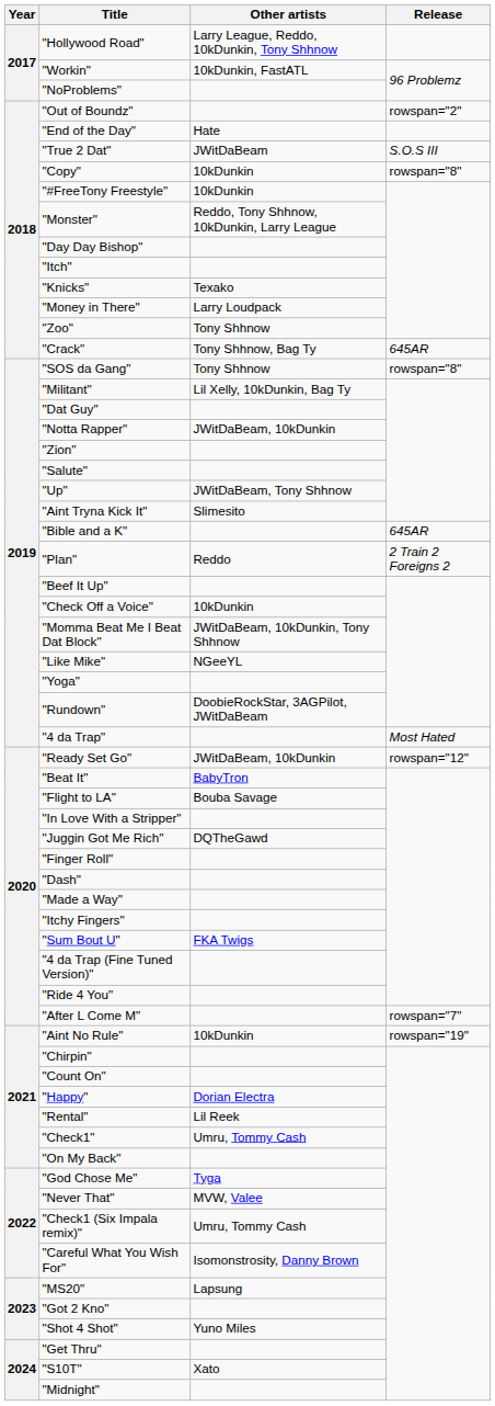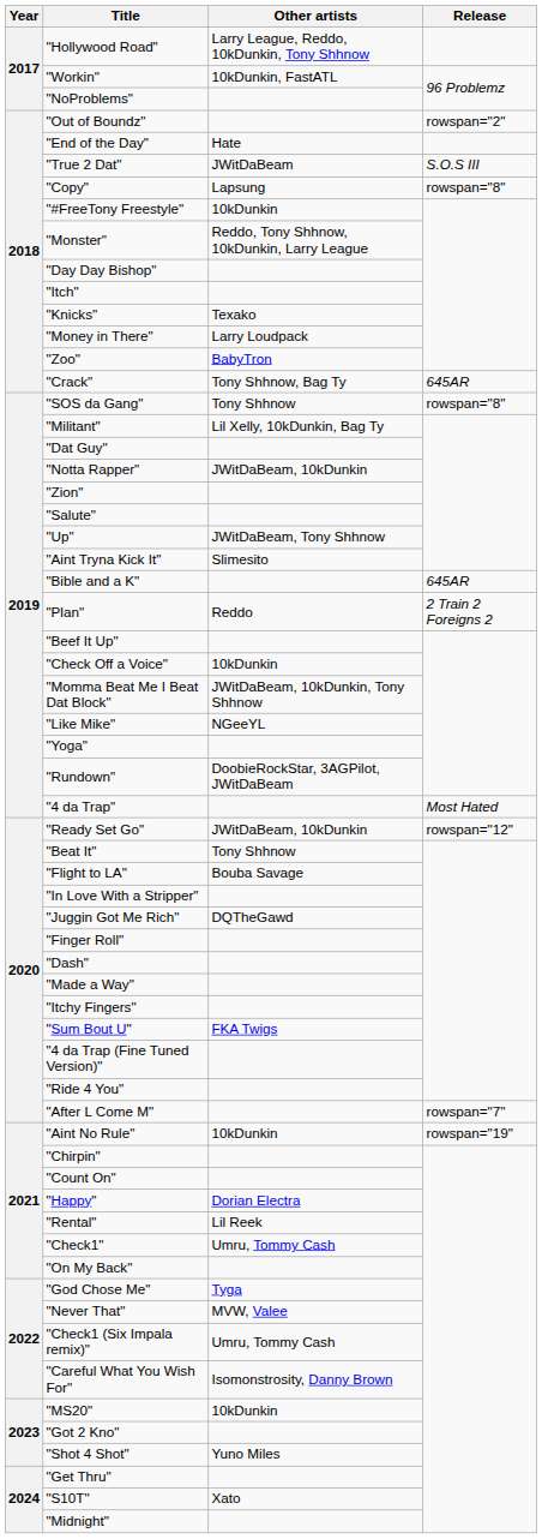"Copy" | Other artists: 10kDunkin -> Lapsung
"Zoo" | Other artists: Tony Shhnow -> BabyTron
"Beat It" | Other artists: BabyTron -> Tony Shhnow
"MS20" | Other artists: Lapsung -> 10kDunkin
